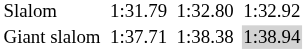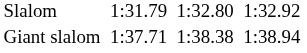Giant slalom | column 4: lightgrey background -> no background
